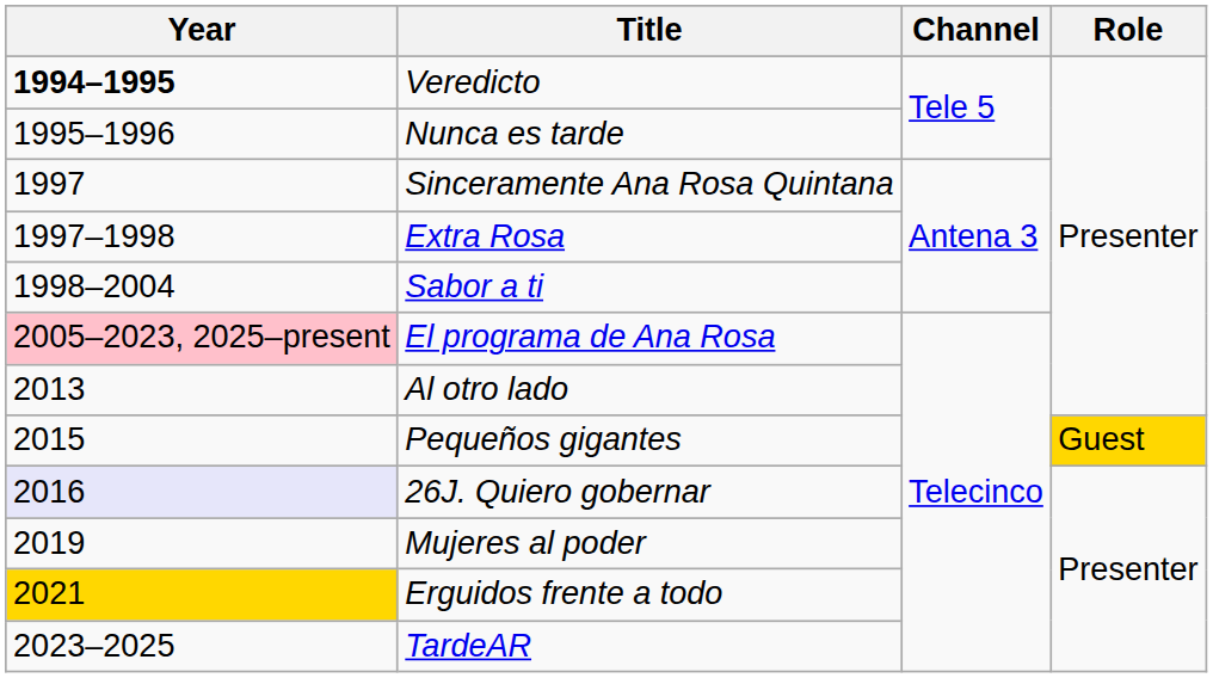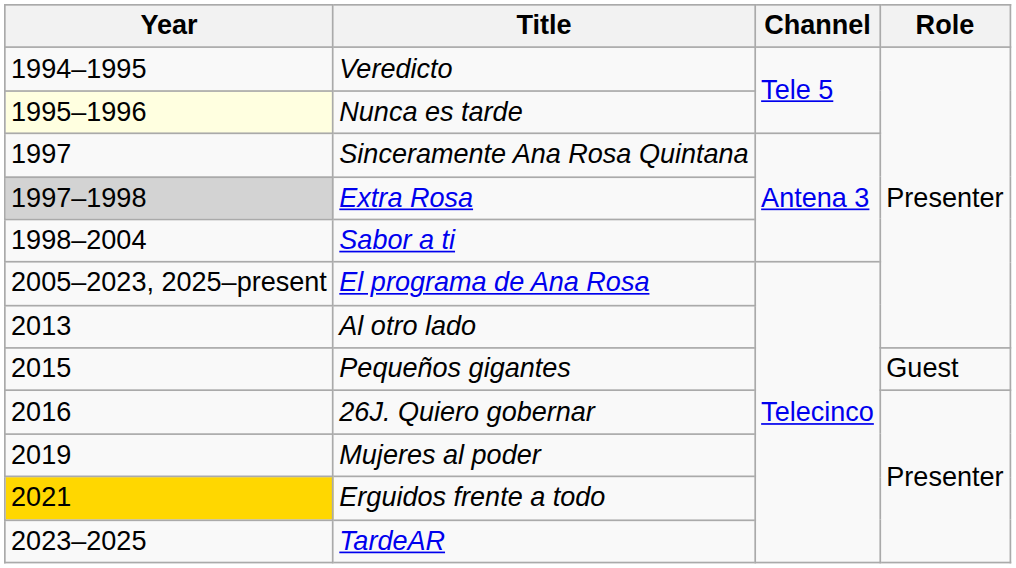Veredicto | Year: bold -> normal
Nunca es tarde | Year: no background -> lightyellow background
Extra Rosa | Year: no background -> lightgrey background
El programa de Ana Rosa | Year: pink background -> no background
Pequeños gigantes | Role: gold background -> no background
26J. Quiero gobernar | Year: lavender background -> no background
